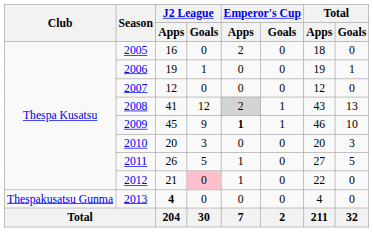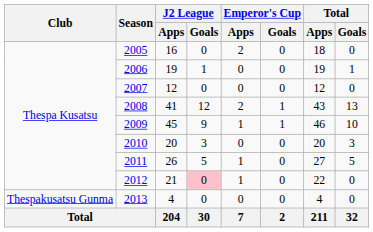2008 | Emperor's Cup / Apps: lightgrey background -> no background
2009 | Emperor's Cup / Apps: bold -> normal
2013 | J2 League / Apps: bold -> normal
